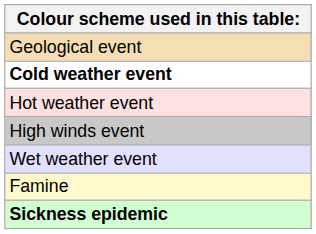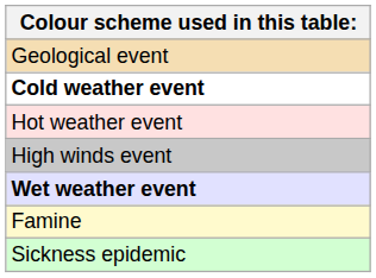row 6 | column 1: normal -> bold
row 8 | column 1: bold -> normal
